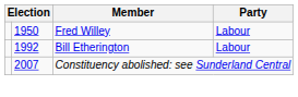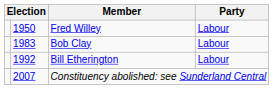+ row: 1983 | Bob Clay | Labour
